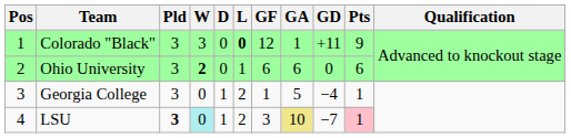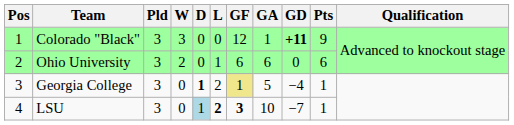Colorado "Black" | L: bold -> normal
Colorado "Black" | GD: normal -> bold
Ohio University | W: bold -> normal
Georgia College | D: normal -> bold
Georgia College | GF: no background -> khaki background
LSU | Pld: bold -> normal
LSU | W: paleturquoise background -> no background
LSU | D: no background -> lightblue background
LSU | L: normal -> bold
LSU | GF: normal -> bold
LSU | GA: khaki background -> no background
LSU | Pts: pink background -> no background
